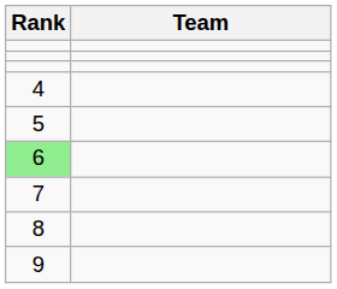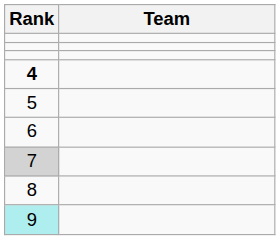row 5 | Rank: normal -> bold
row 7 | Rank: lightgreen background -> no background
row 8 | Rank: no background -> lightgrey background
row 10 | Rank: no background -> paleturquoise background
